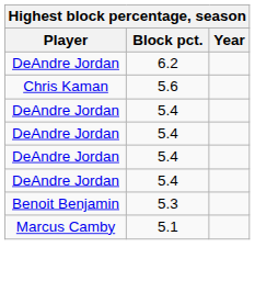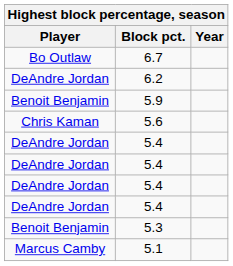+ row: Bo Outlaw | 6.7
+ row: Benoit Benjamin | 5.9
